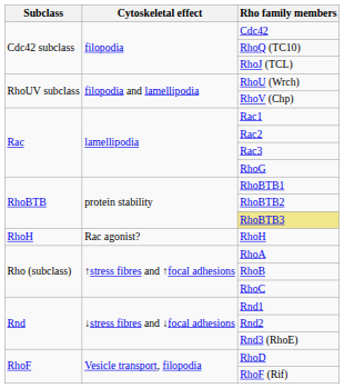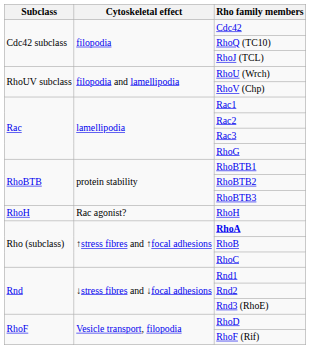RhoBTB3 | Rho family members: khaki background -> no background
RhoA | Rho family members: normal -> bold
